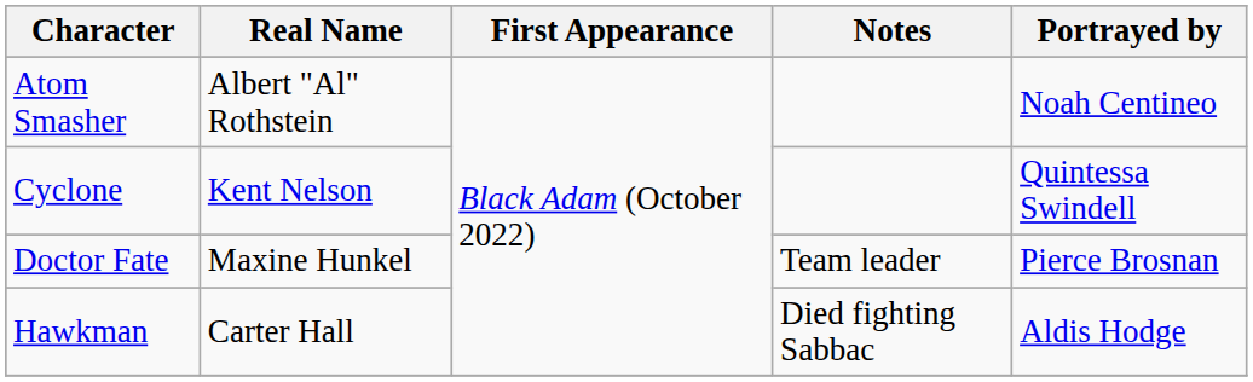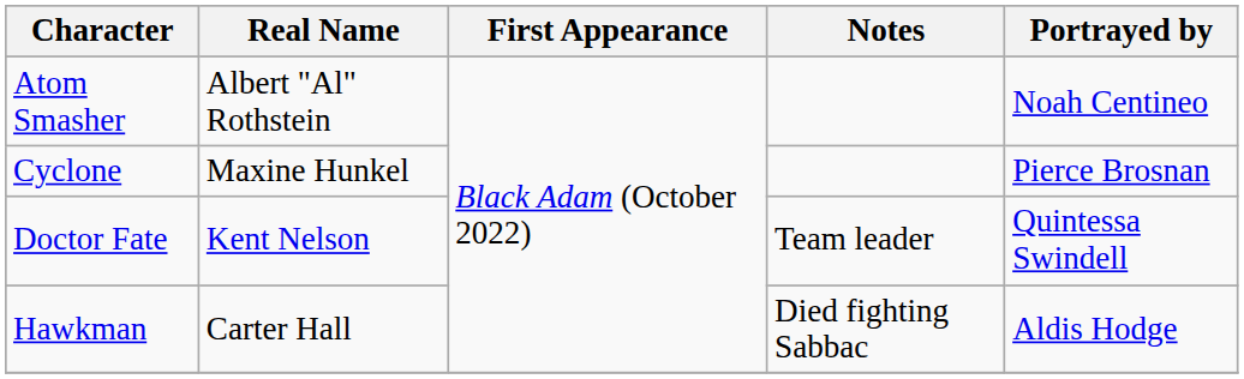Cyclone | Real Name: Kent Nelson -> Maxine Hunkel
Cyclone | Portrayed by: Quintessa Swindell -> Pierce Brosnan
Doctor Fate | Real Name: Maxine Hunkel -> Kent Nelson
Doctor Fate | Portrayed by: Pierce Brosnan -> Quintessa Swindell
